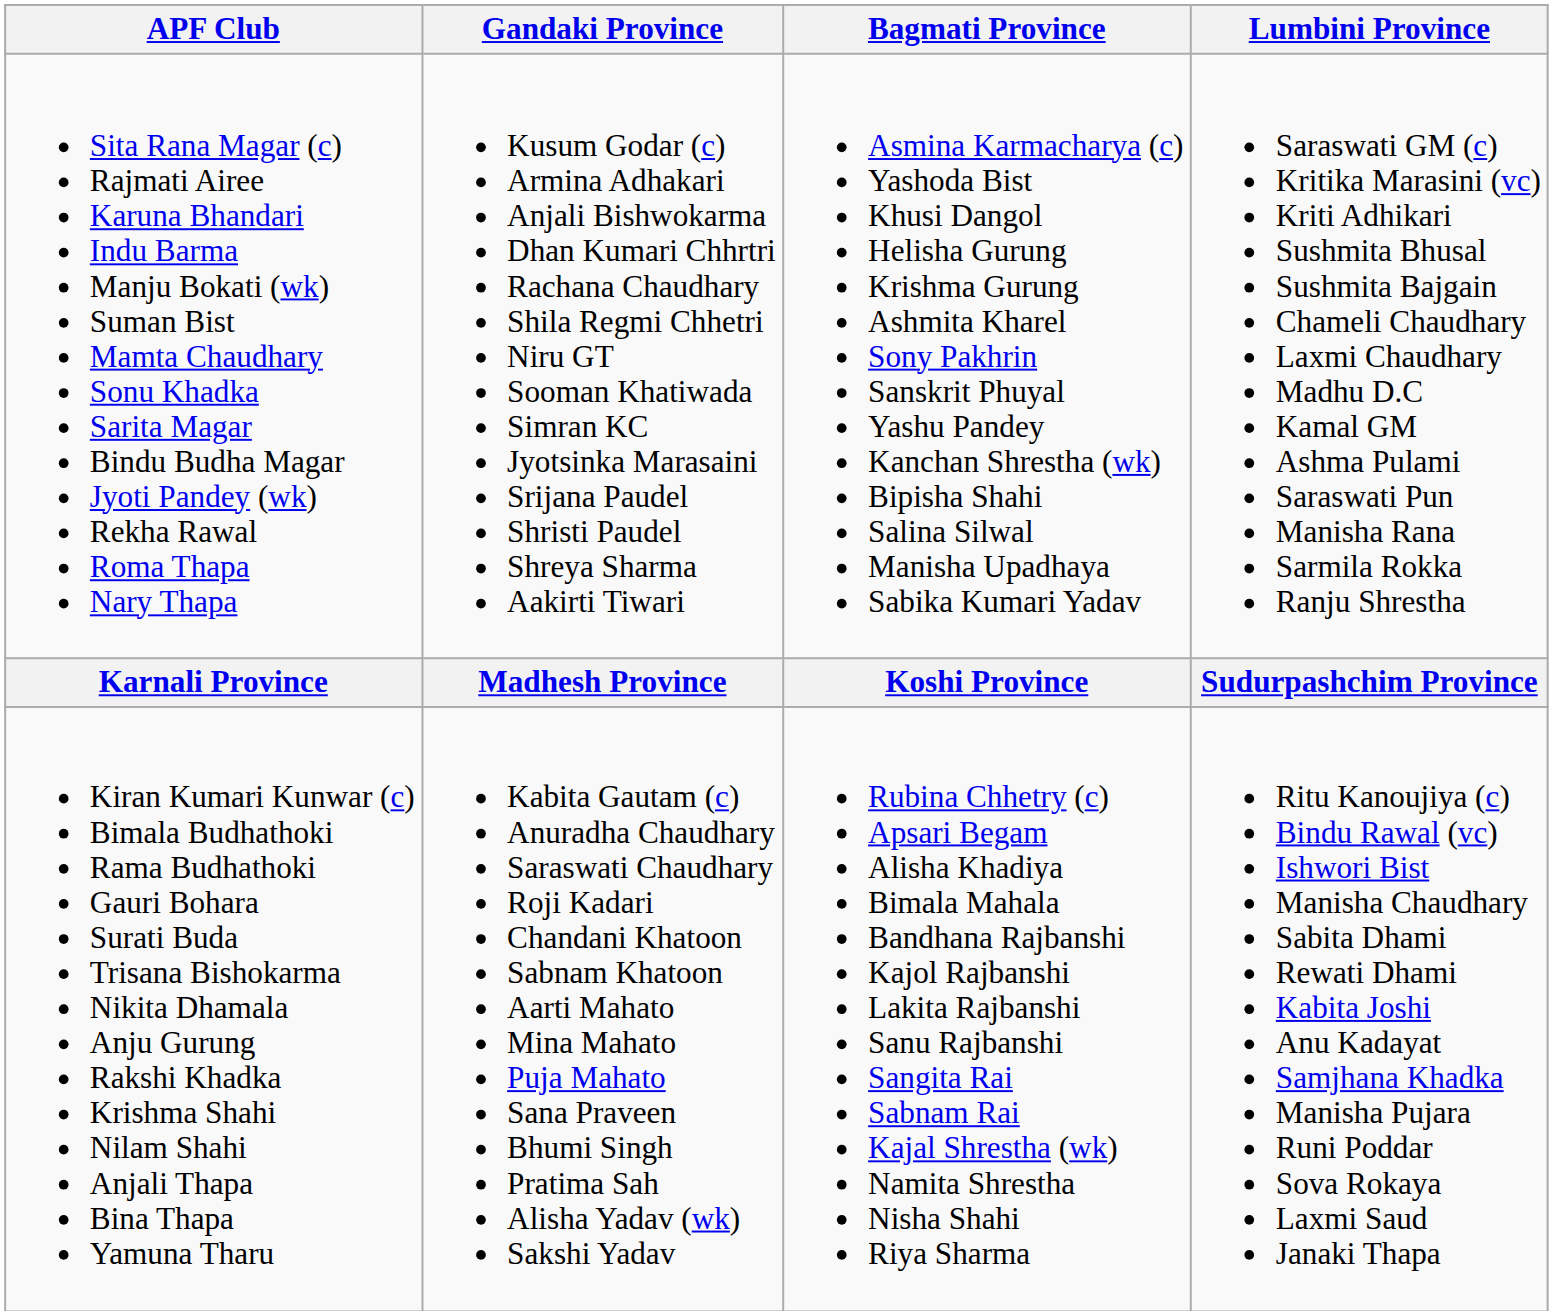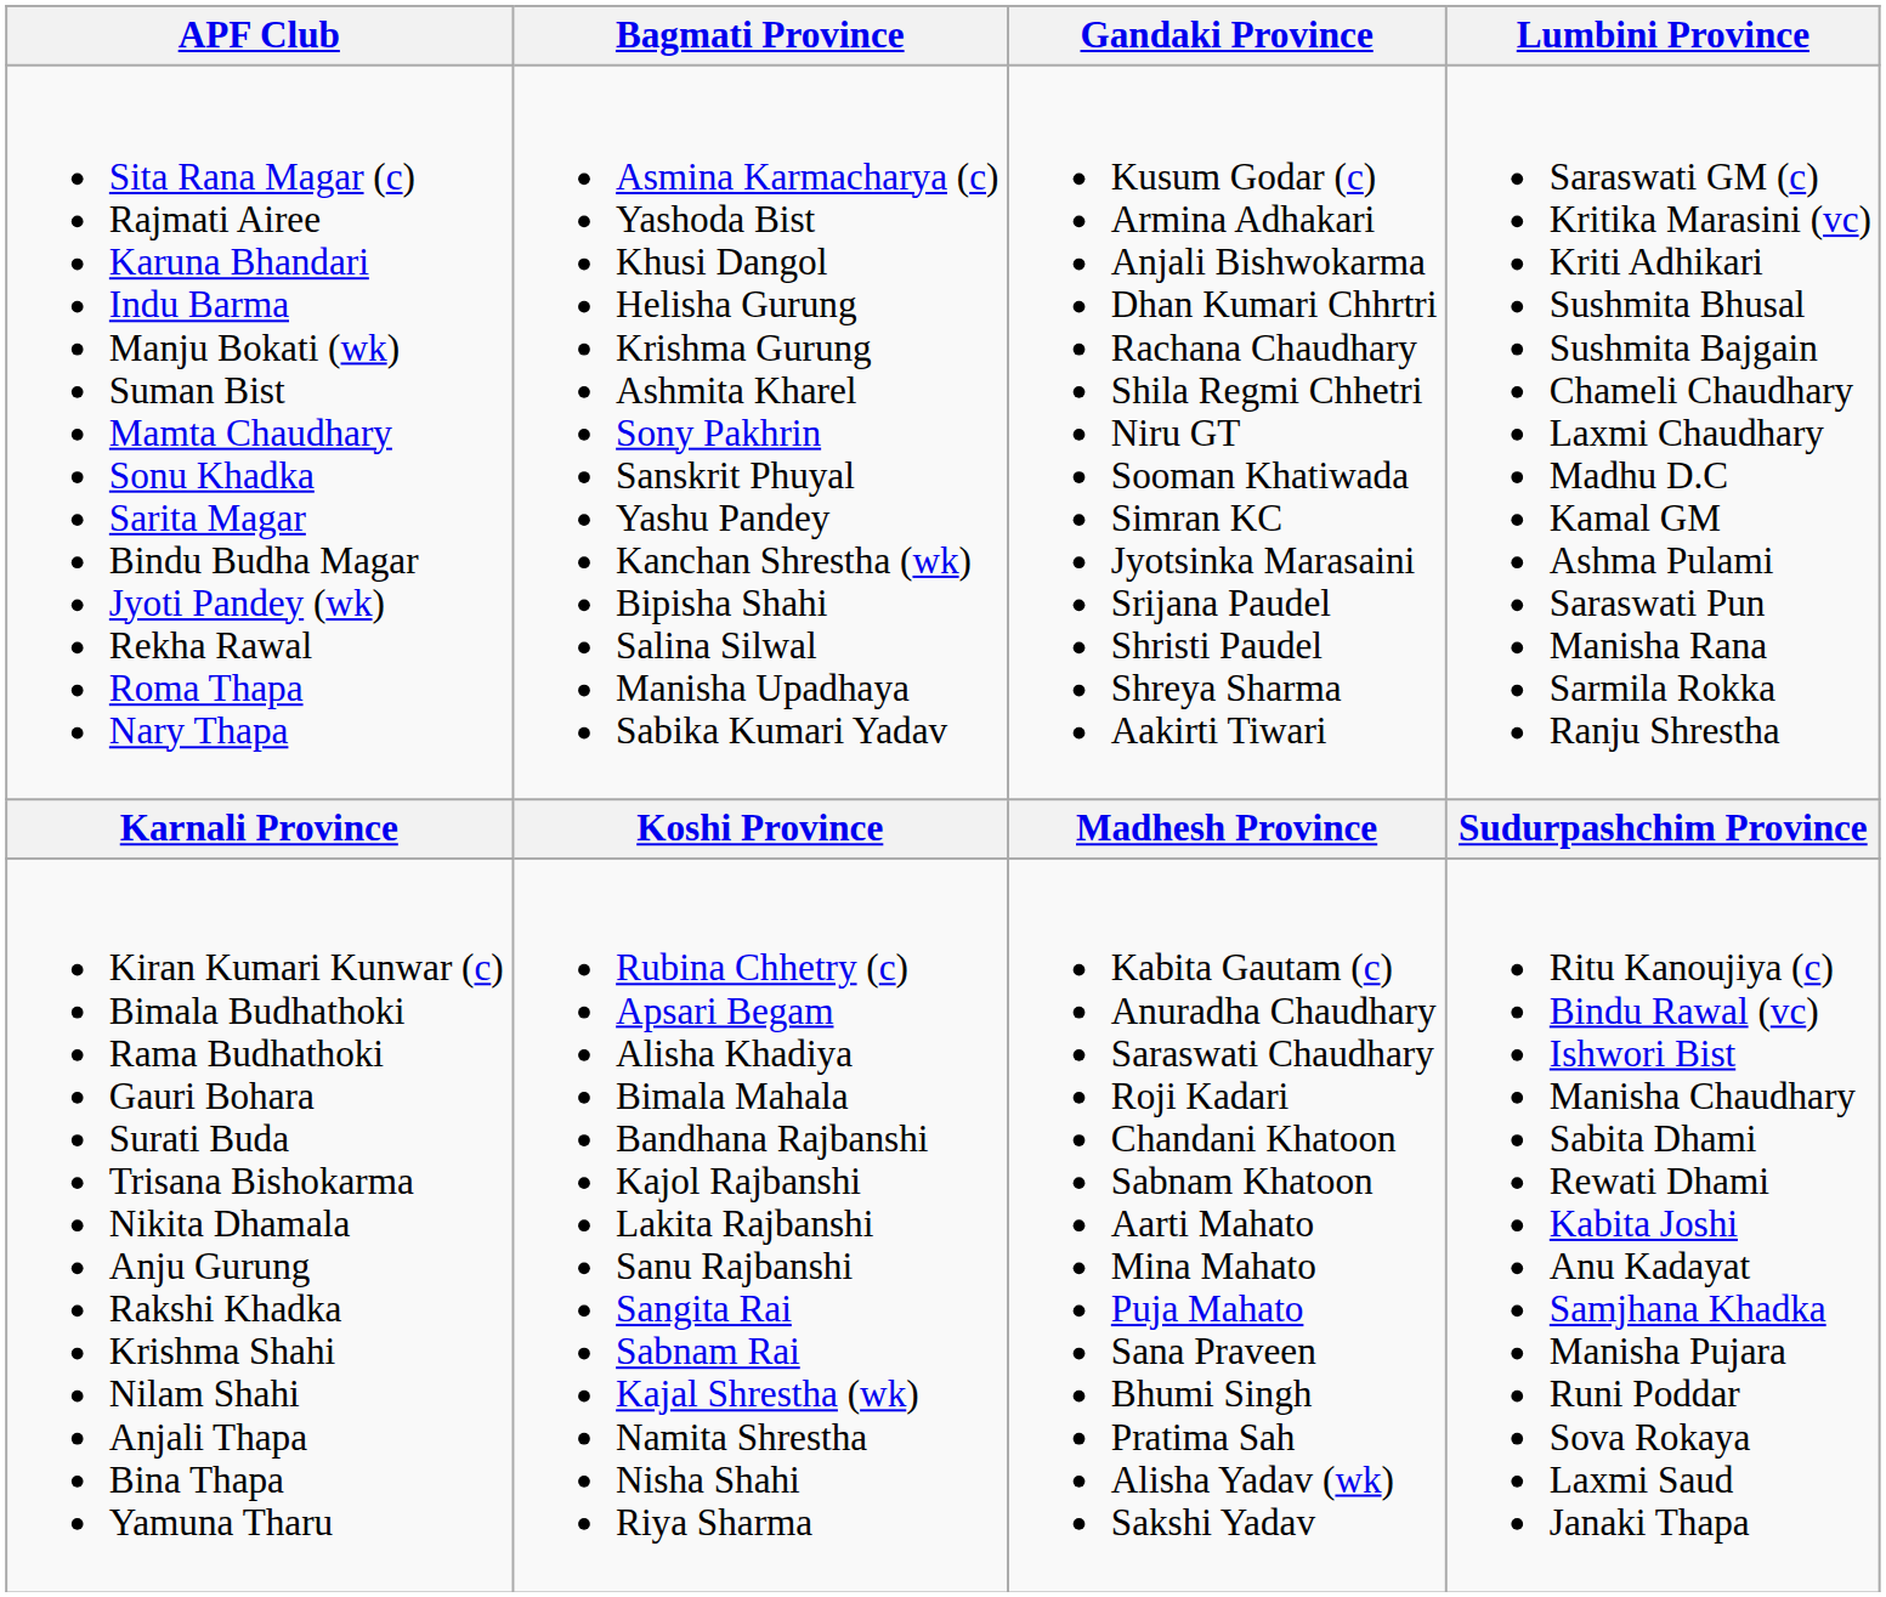columns swapped: Bagmati Province <-> Gandaki Province
